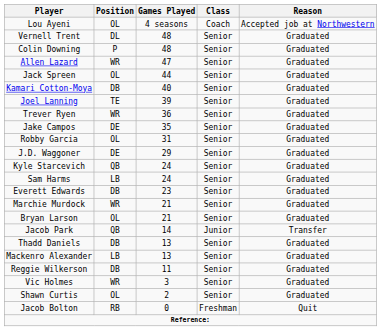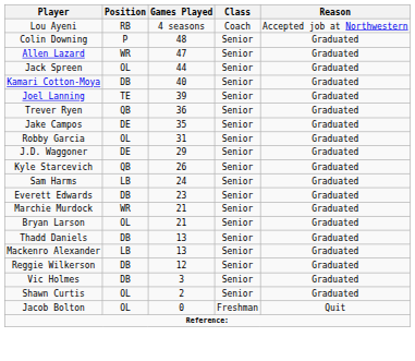Lou Ayeni | Position: OL -> RB
- row: Vernell Trent | DL | 48 | Senior | Graduated
Trever Ryen | Position: WR -> QB
Kyle Starcevich | Games Played: 24 -> 26
- row: Jacob Park | QB | 14 | Junior | Transfer
Reggie Wilkerson | Games Played: 11 -> 12
Vic Holmes | Position: WR -> DB
Jacob Bolton | Position: RB -> OL
